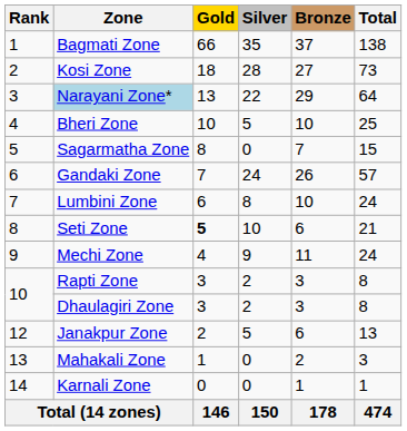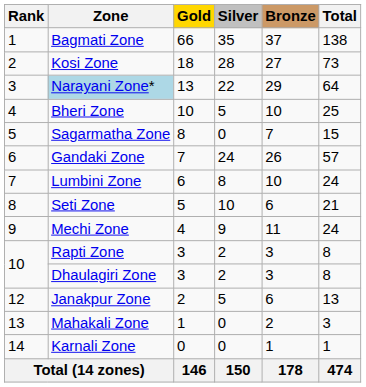Seti Zone | Gold: bold -> normal
